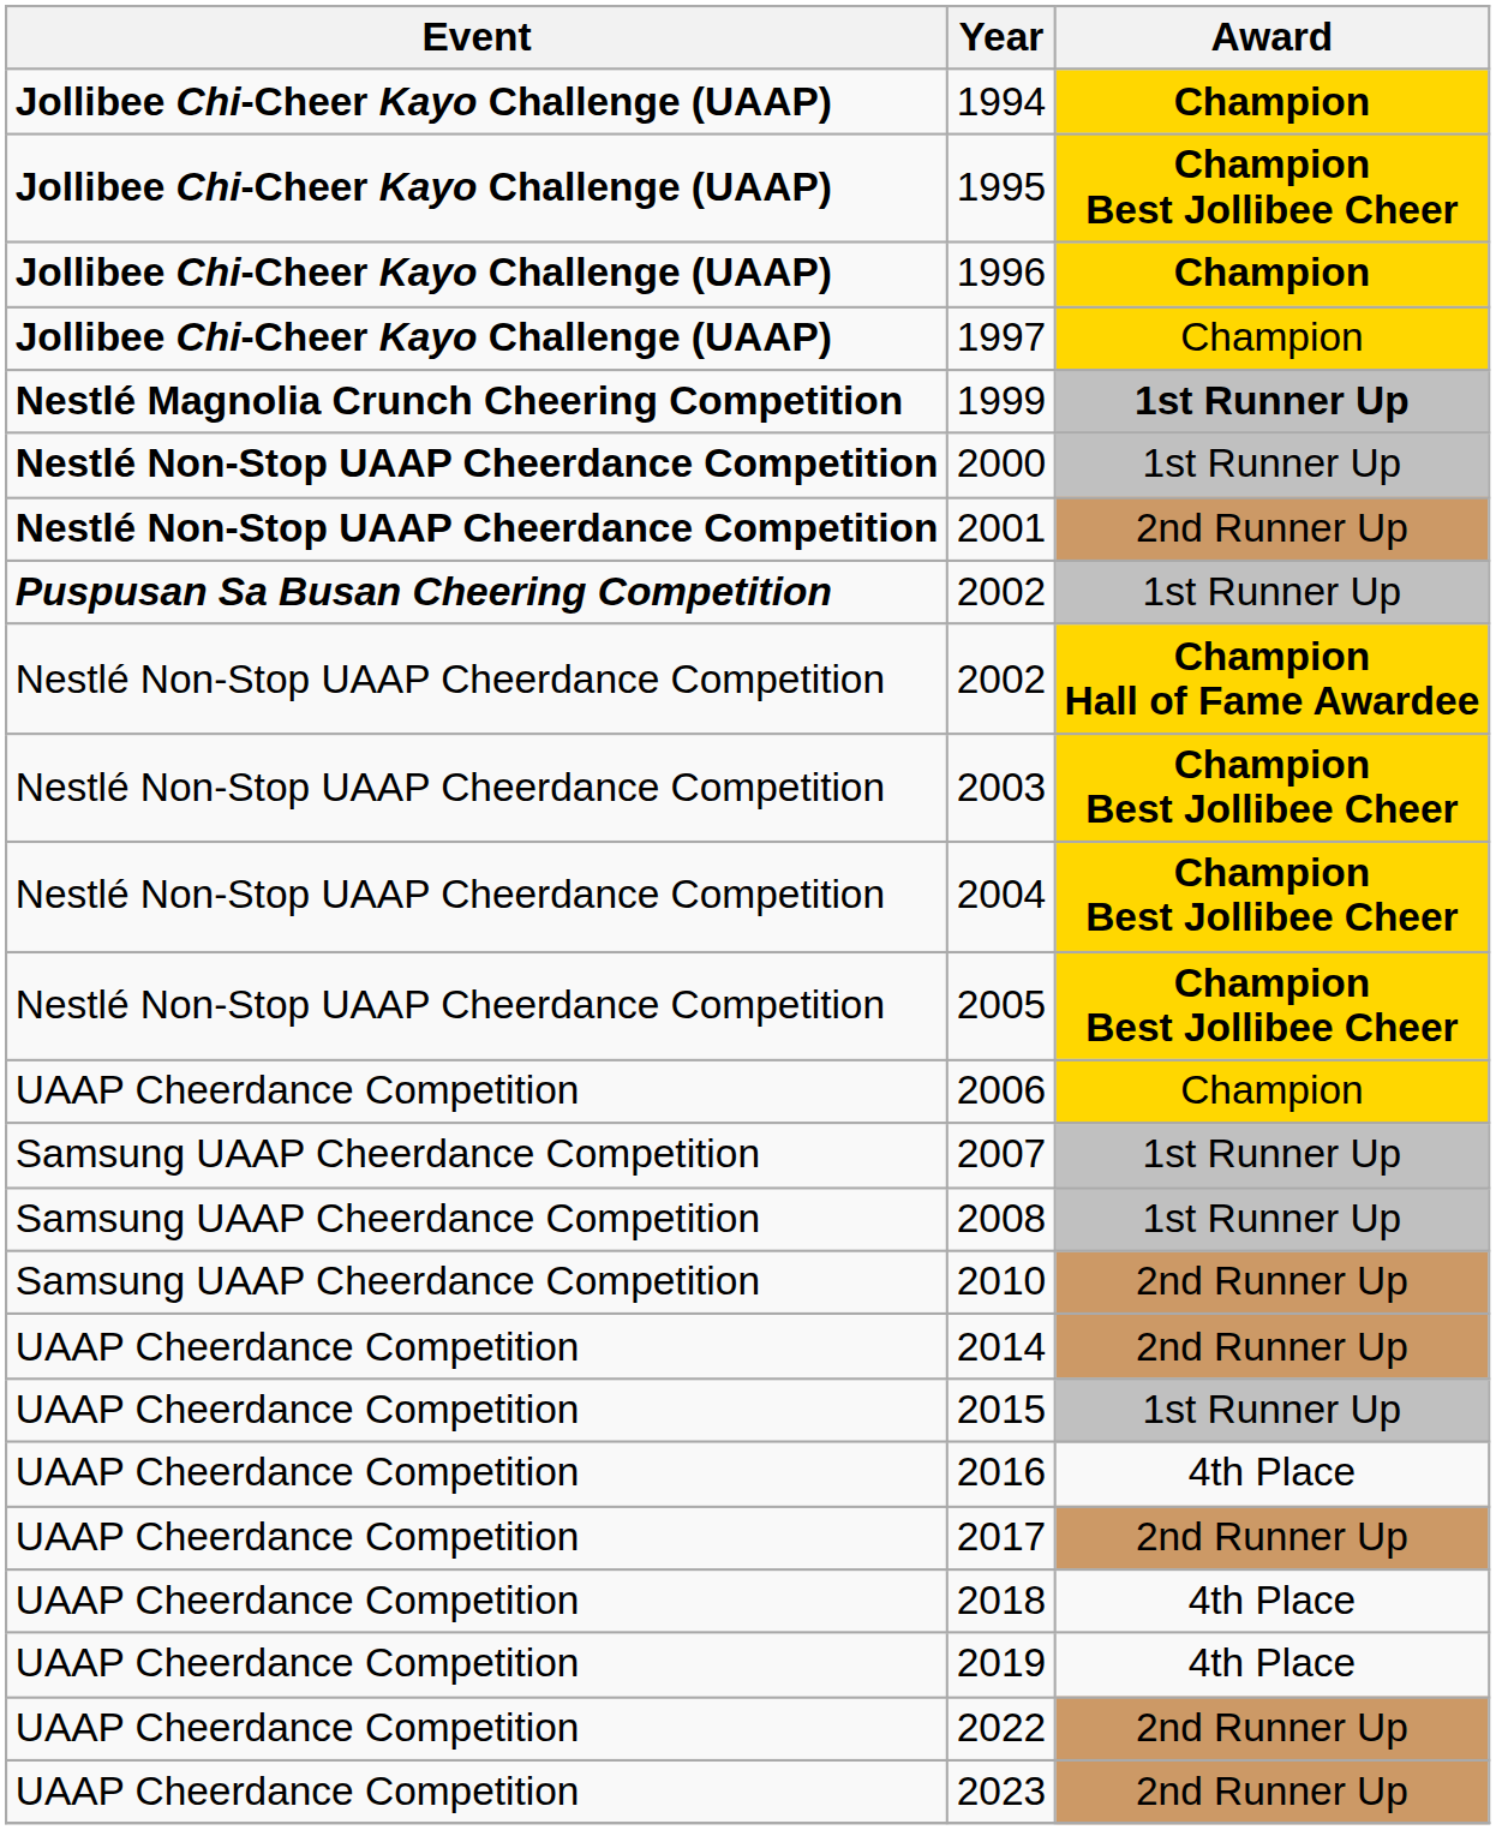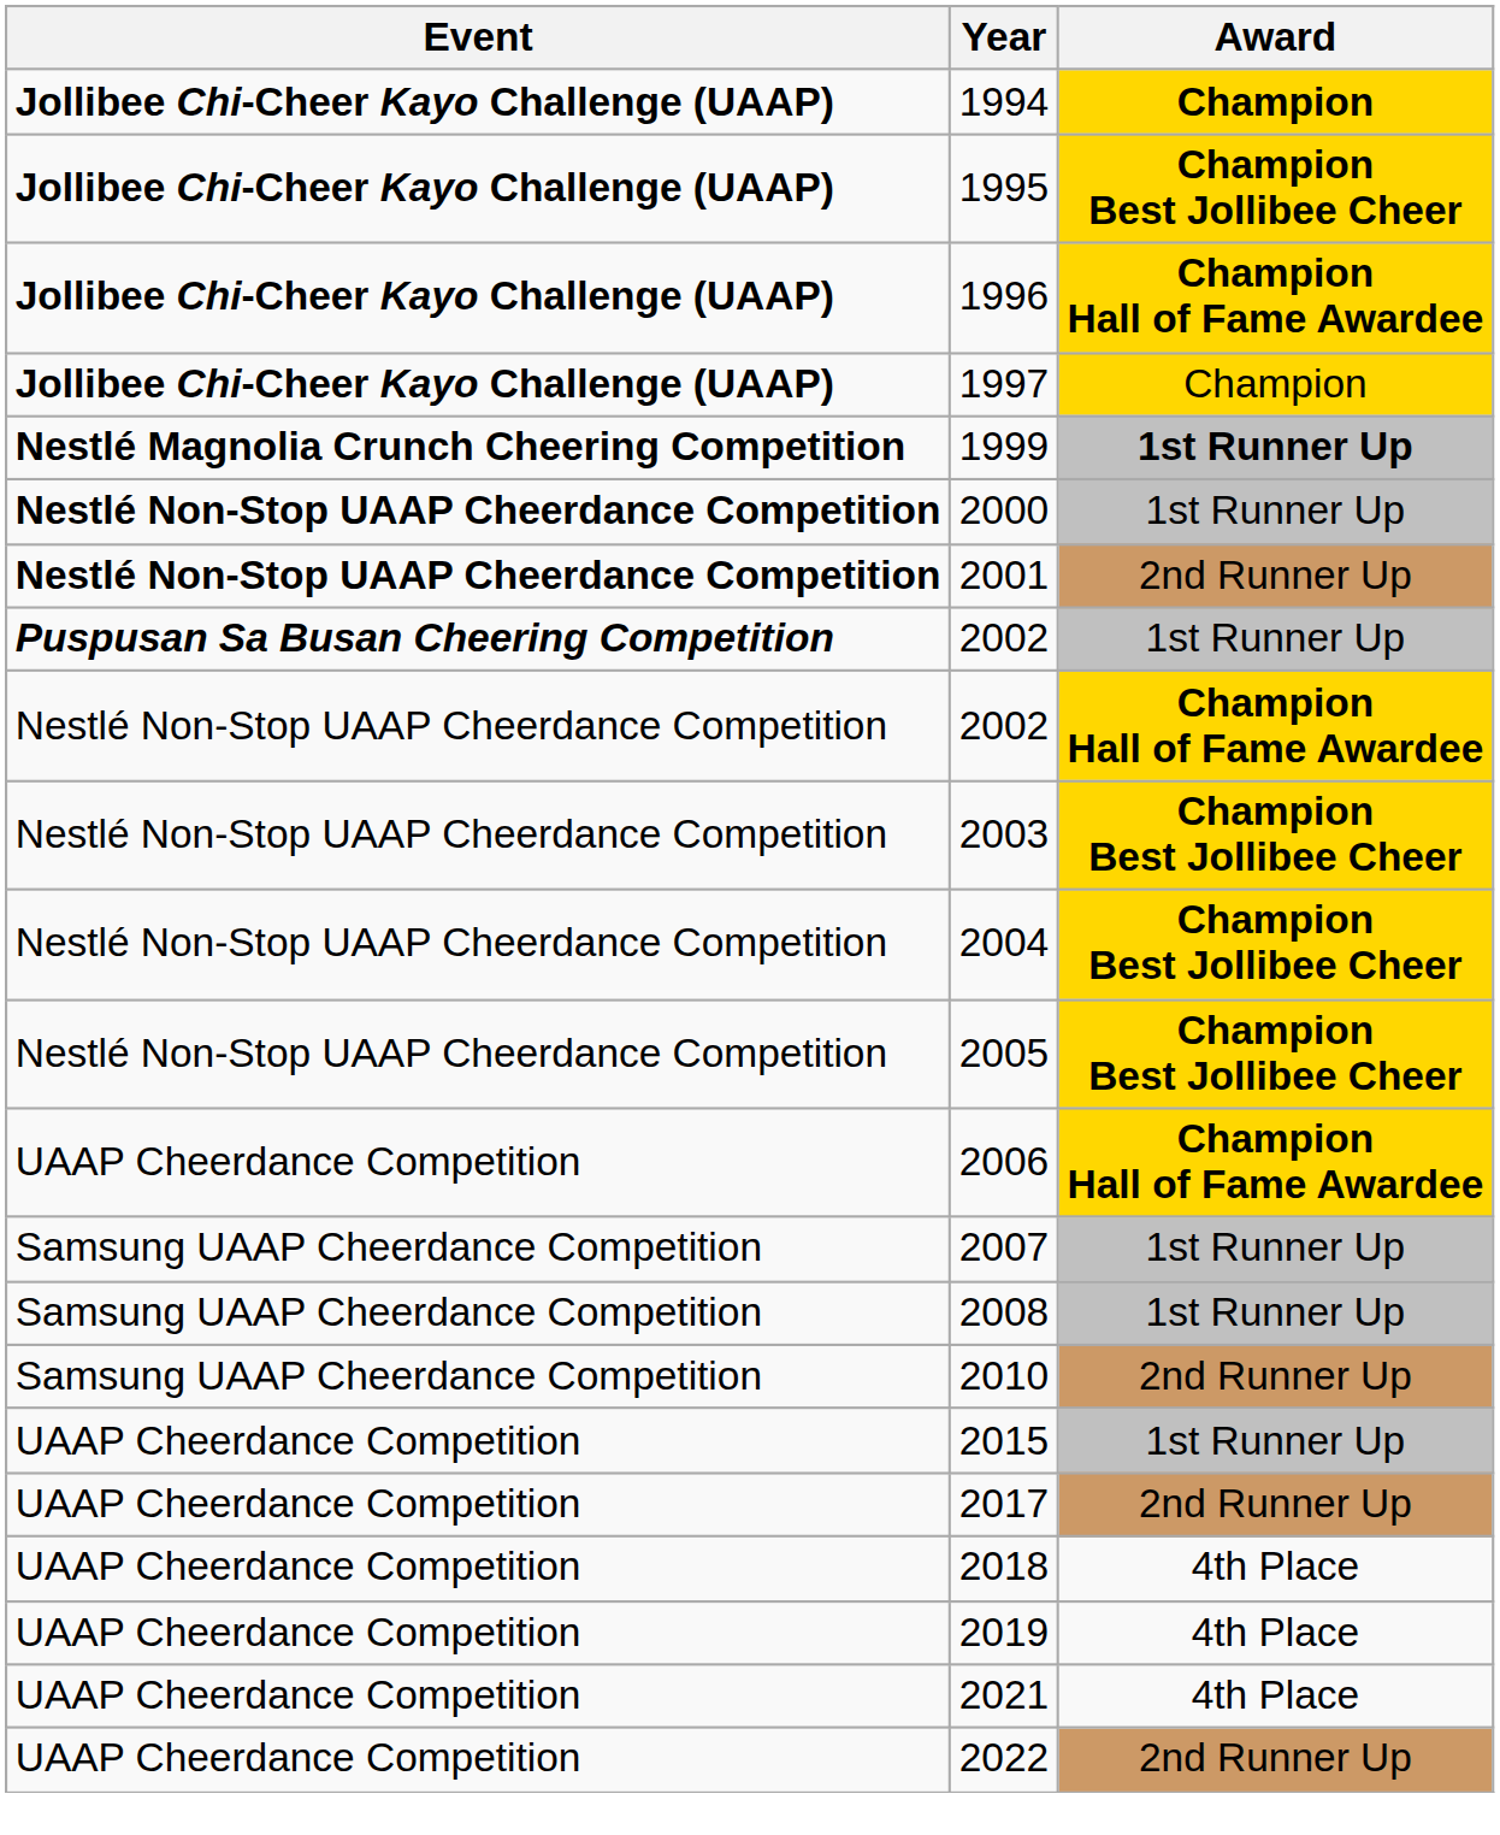1996 | Award: Champion -> Champion Hall of Fame Awardee
2006 | Award: Champion -> Champion Hall of Fame Awardee
- row: UAAP Cheerdance Competition | 2014 | 2nd Runner Up
- row: UAAP Cheerdance Competition | 2016 | 4th Place
+ row: UAAP Cheerdance Competition | 2021 | 4th Place
- row: UAAP Cheerdance Competition | 2023 | 2nd Runner Up
